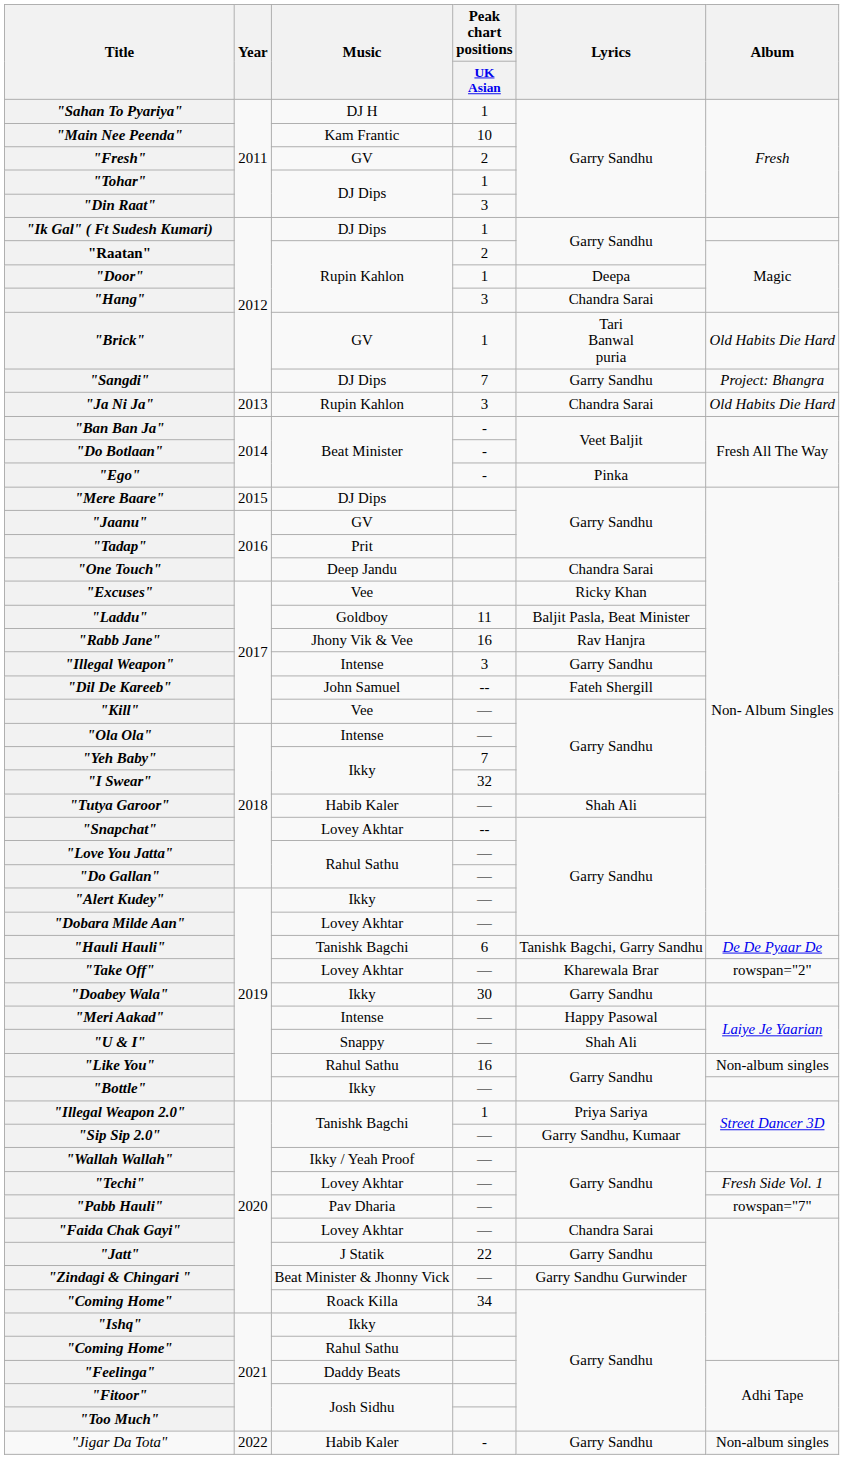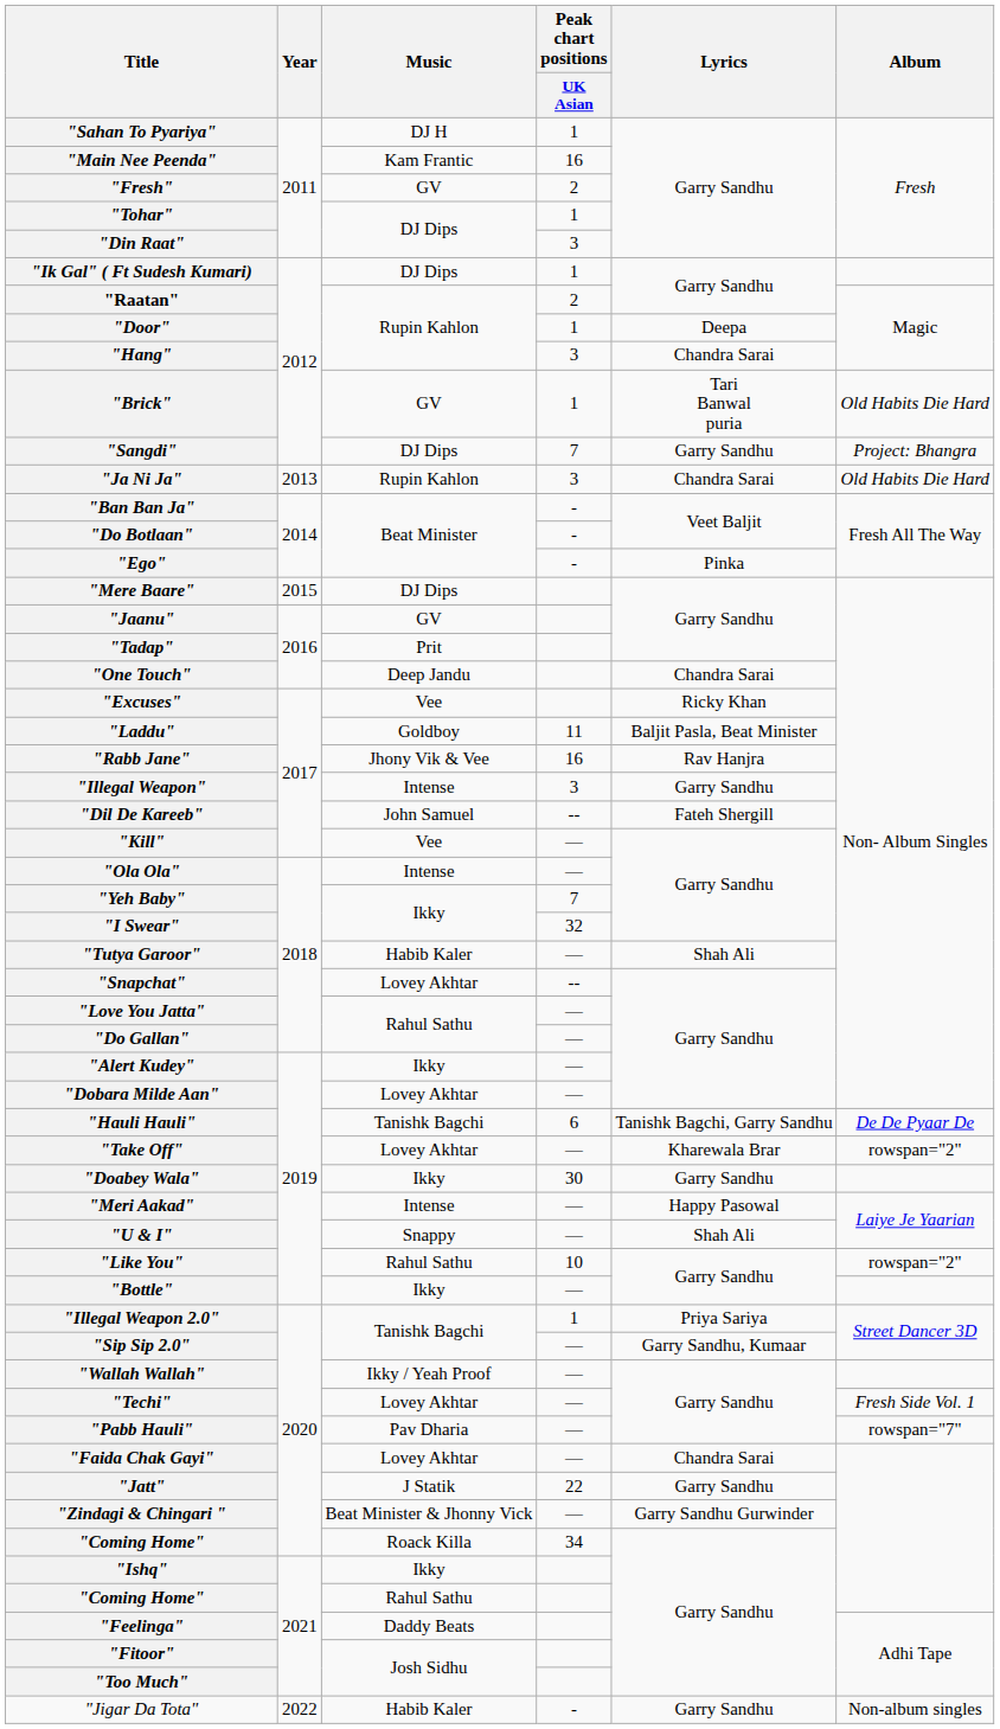"Main Nee Peenda" | Peak chart positions / UK Asian: 10 -> 16
"Like You" | Peak chart positions / UK Asian: 16 -> 10
"Like You" | Album: Non-album singles -> rowspan="2"
